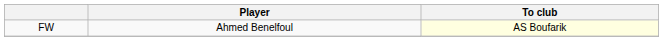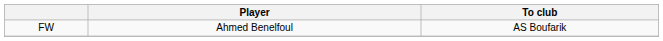FW | To club: lightyellow background -> no background
